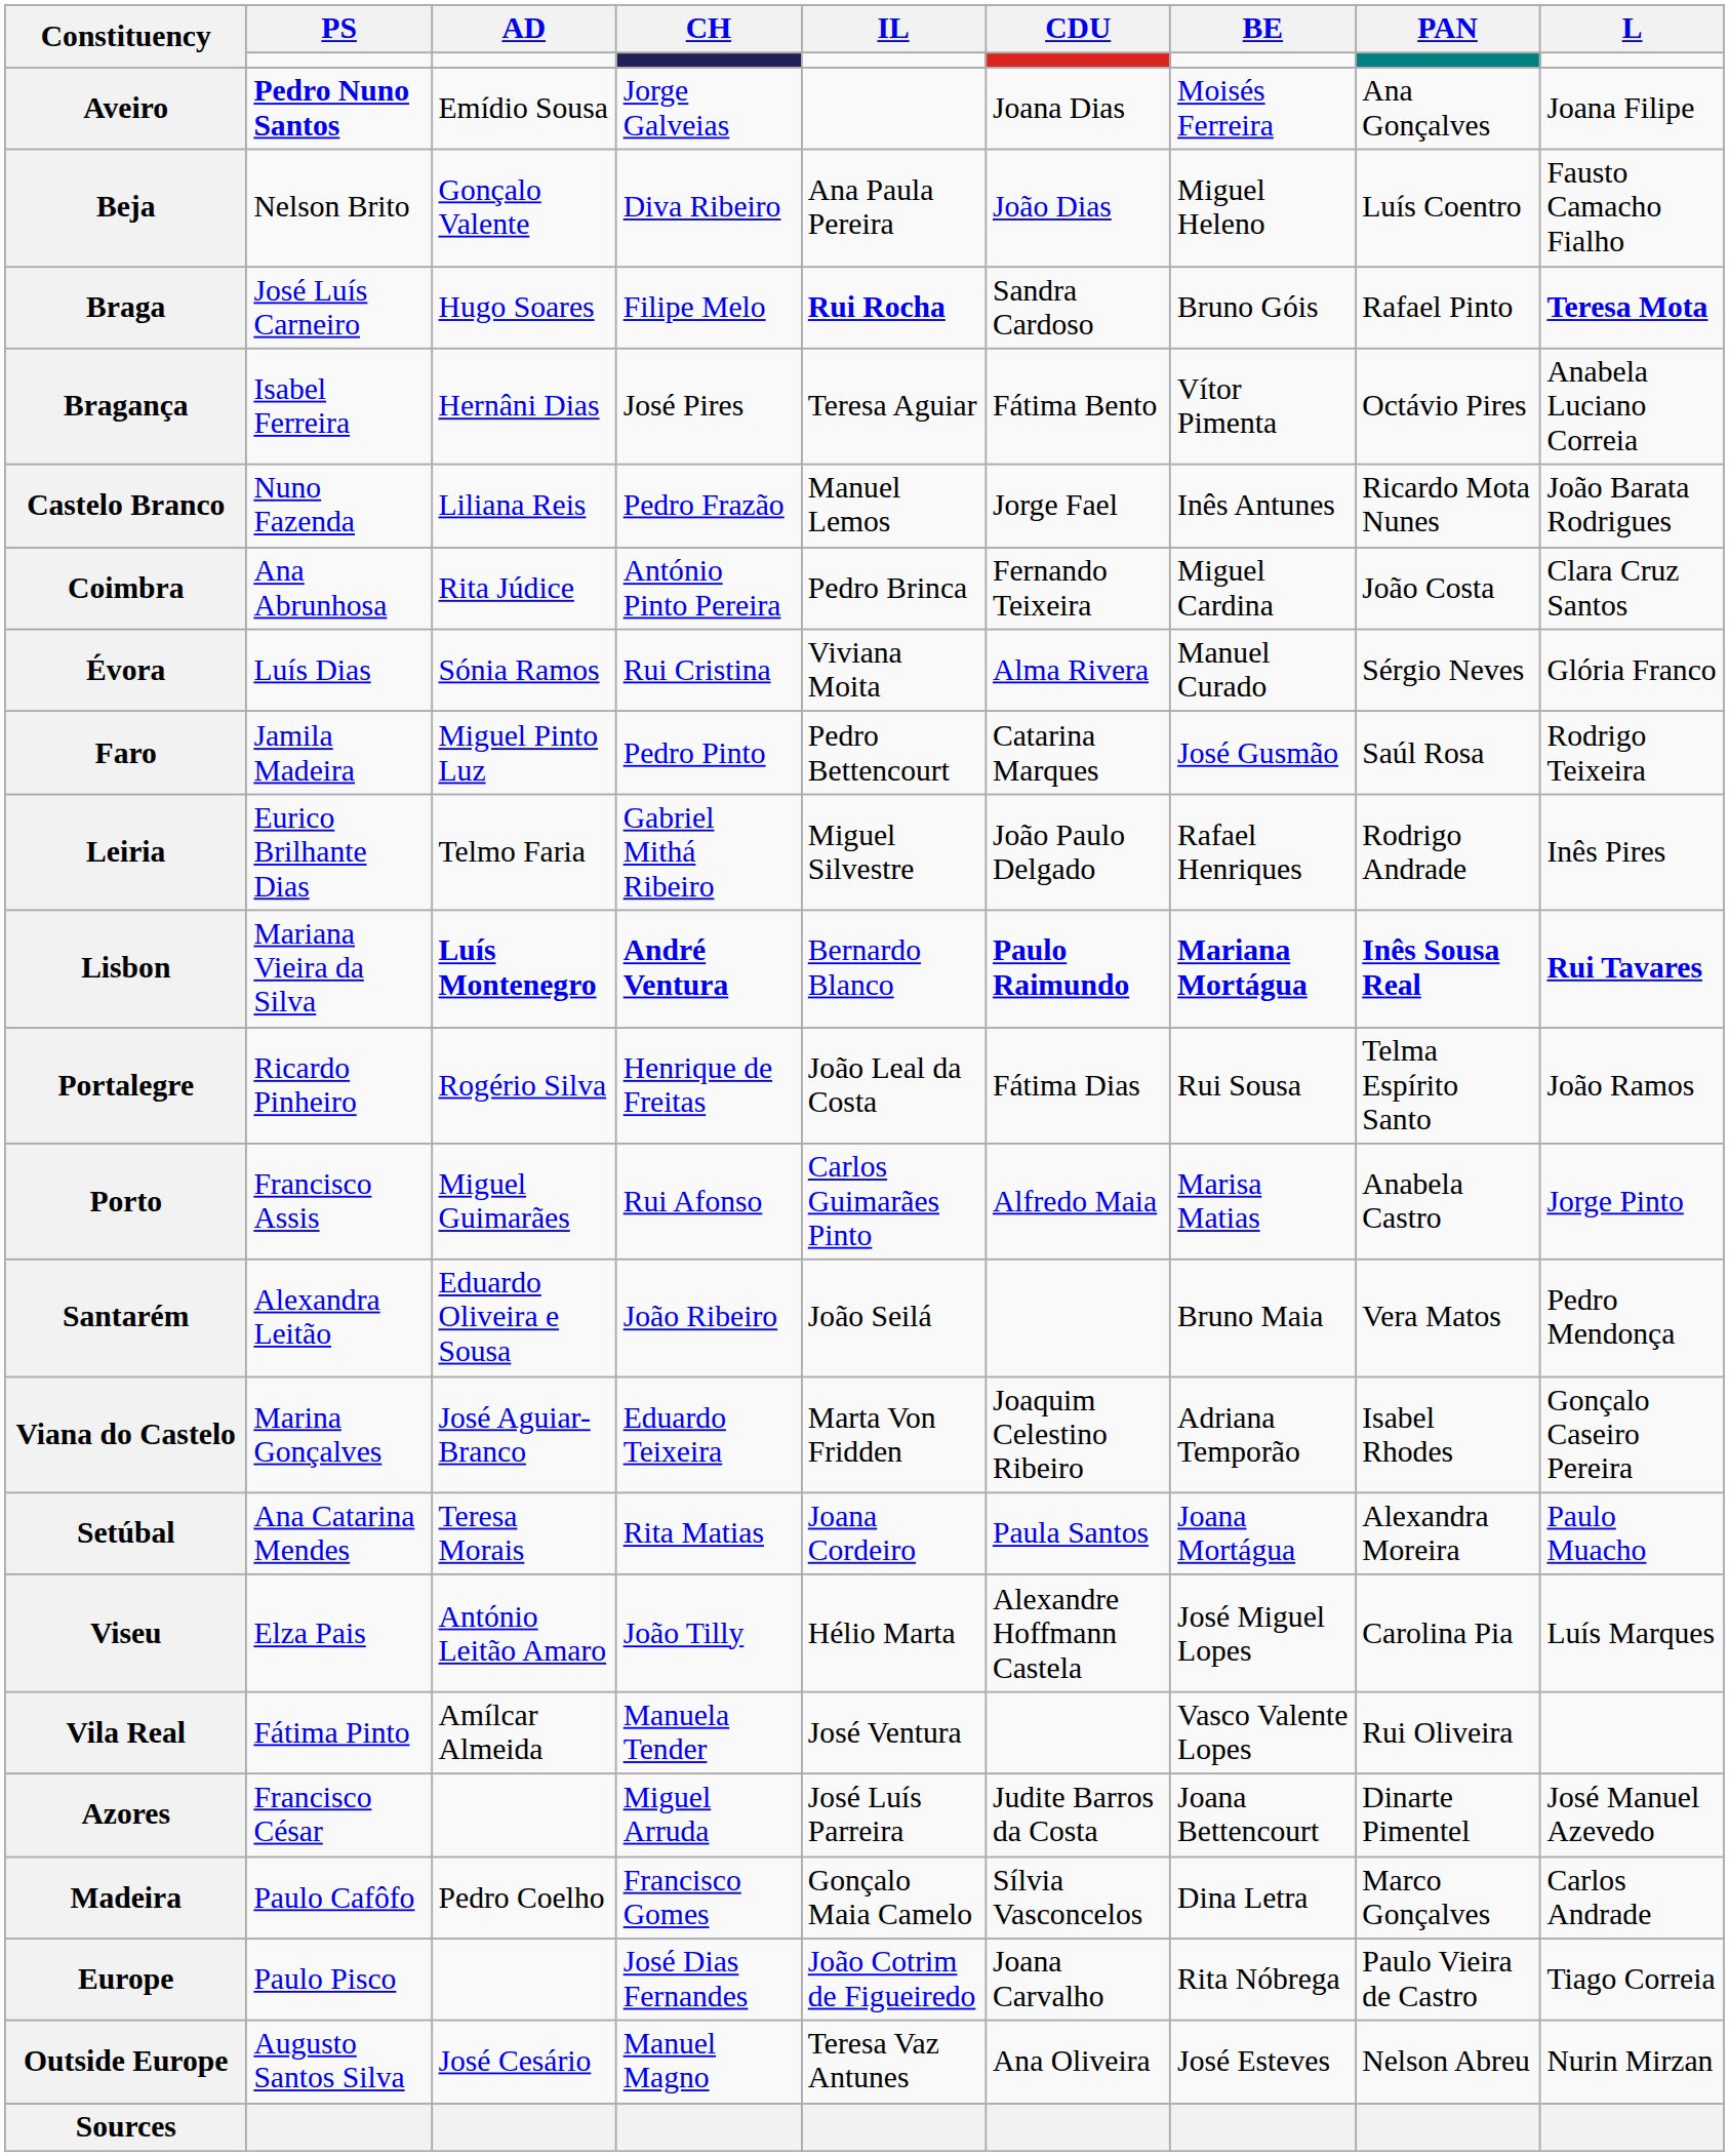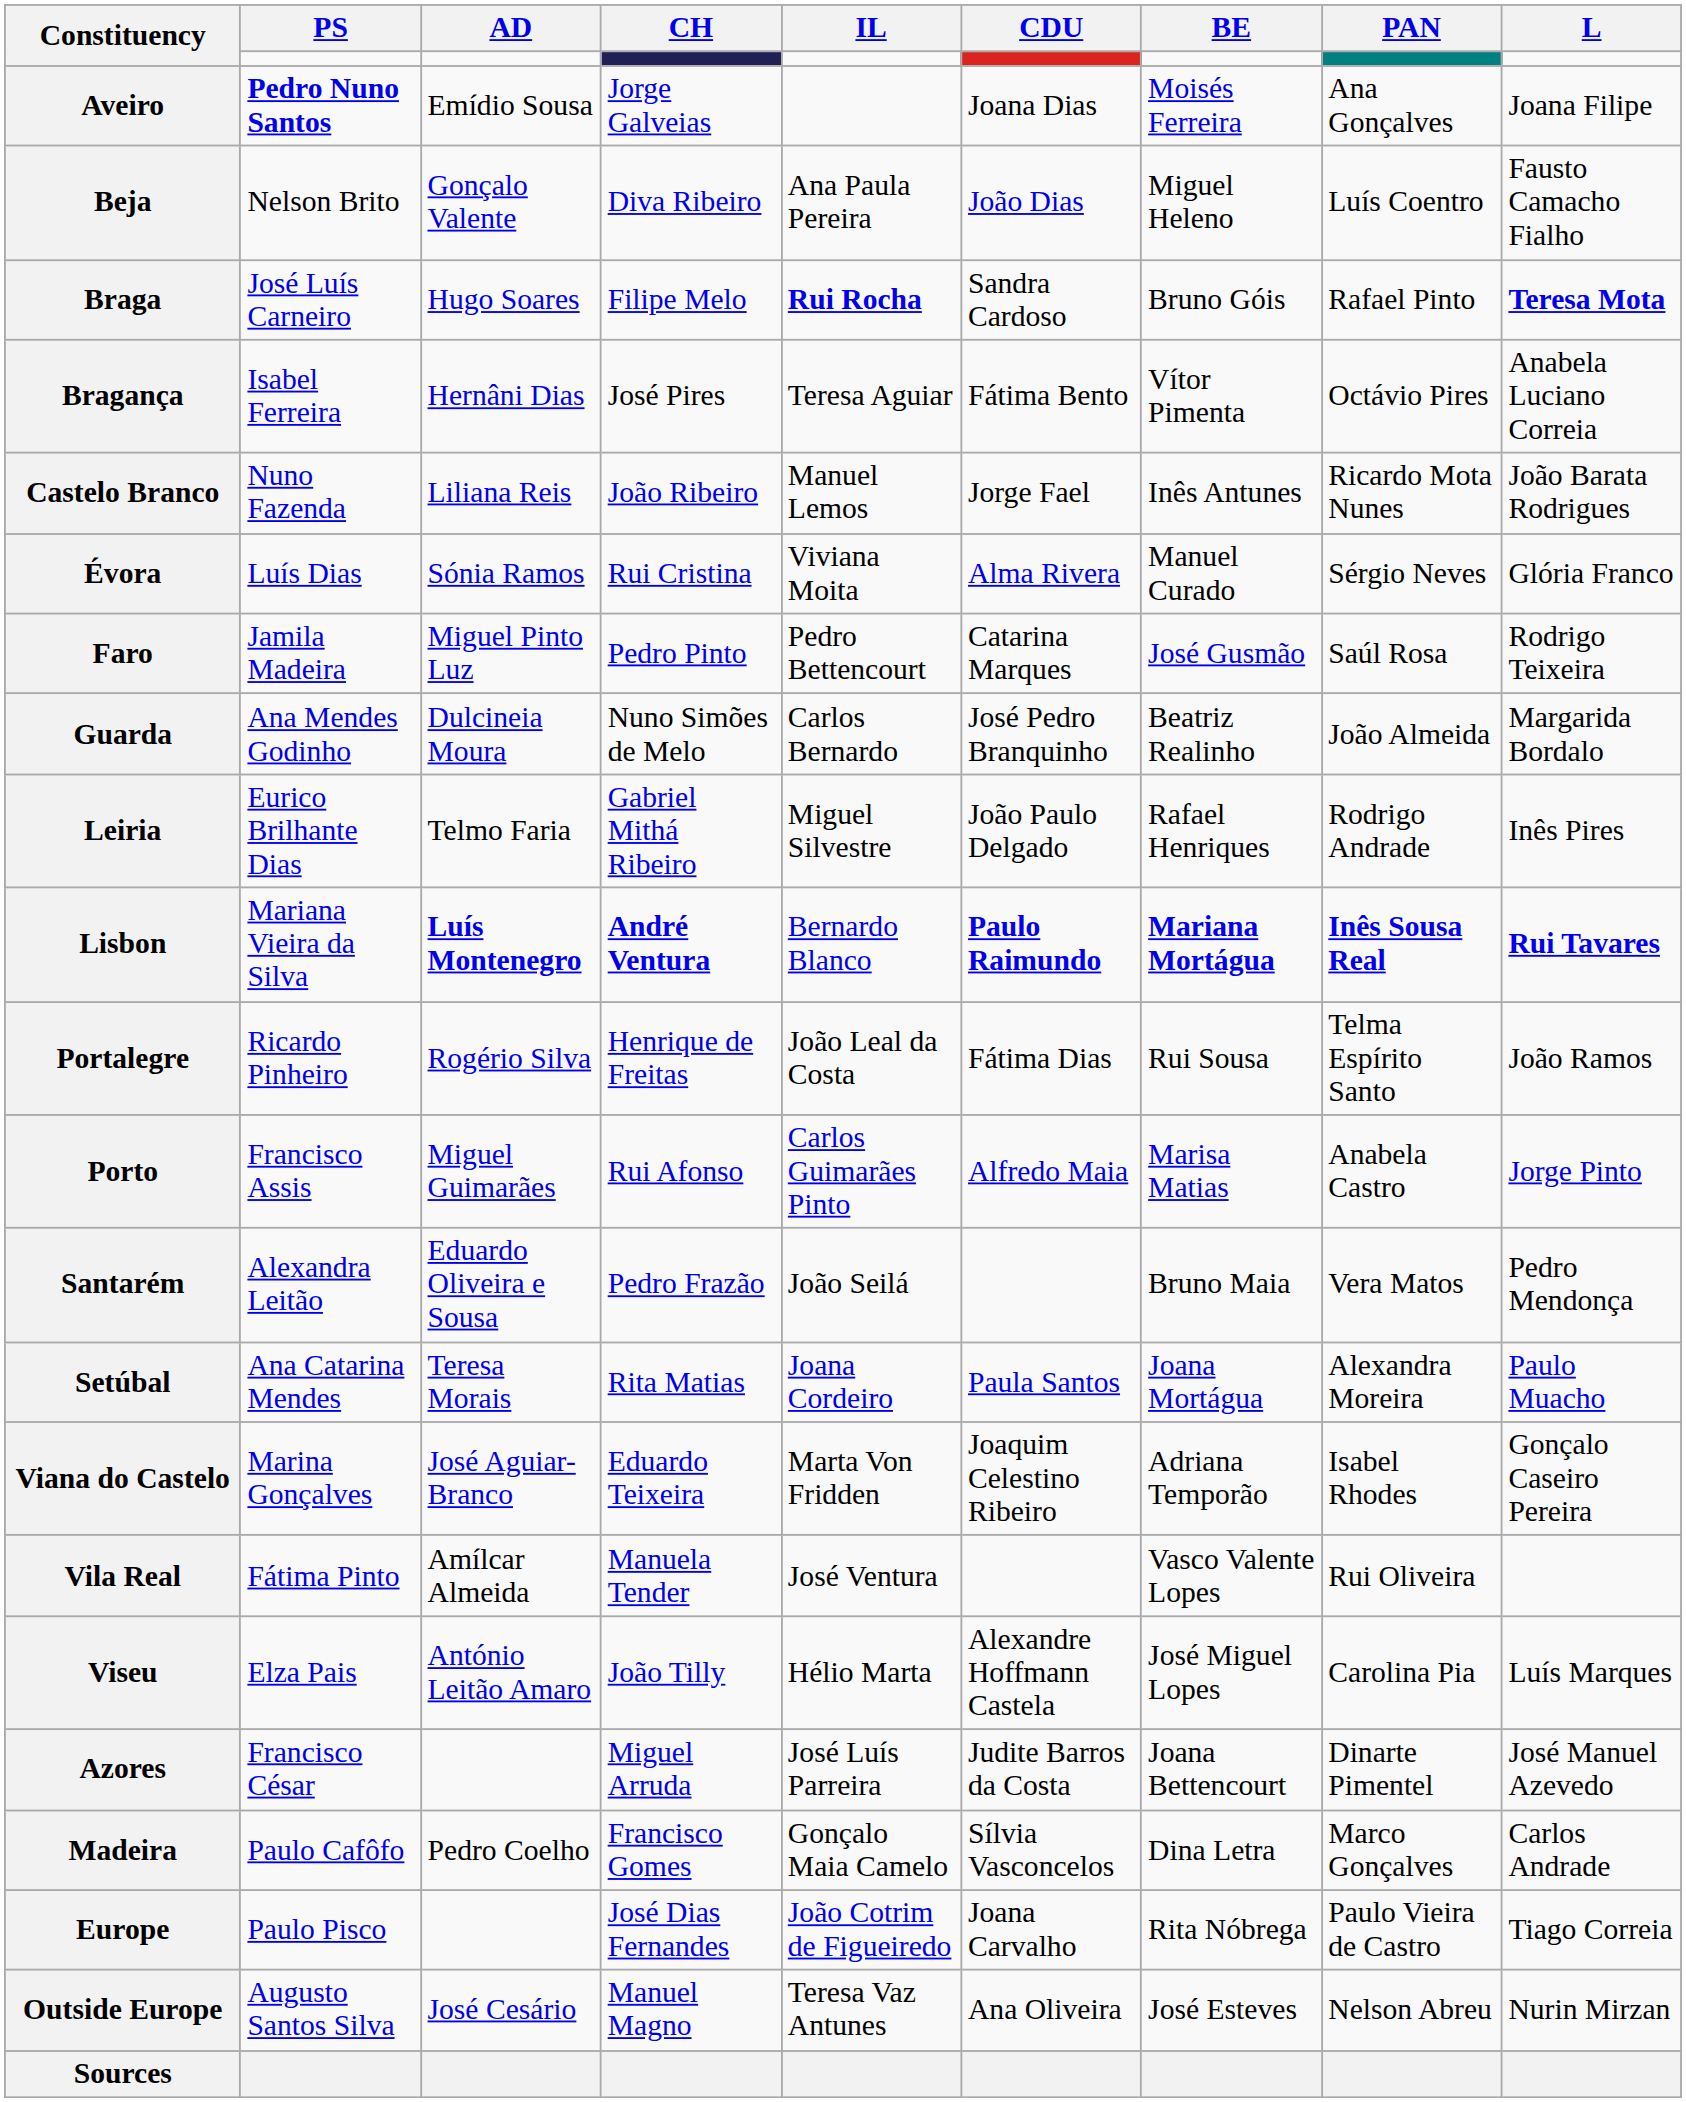Castelo Branco | CH: Pedro Frazão -> João Ribeiro
- row: Coimbra | Ana Abrunhosa | Rita Júdice | António Pinto Pereira | Pedro Brinca | Fernando Teixeira | Miguel Cardina | João Costa | Clara Cruz Santos
+ row: Guarda | Ana Mendes Godinho | Dulcineia Moura | Nuno Simões de Melo | Carlos Bernardo | José Pedro Branquinho | Beatriz Realinho | João Almeida | Margarida Bordalo
Santarém | CH: João Ribeiro -> Pedro Frazão
rows swapped: Setúbal <-> Viana do Castelo
rows swapped: Vila Real <-> Viseu
